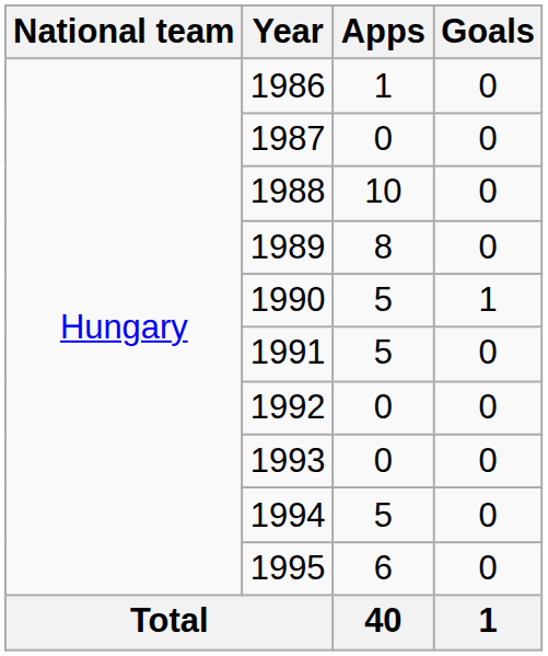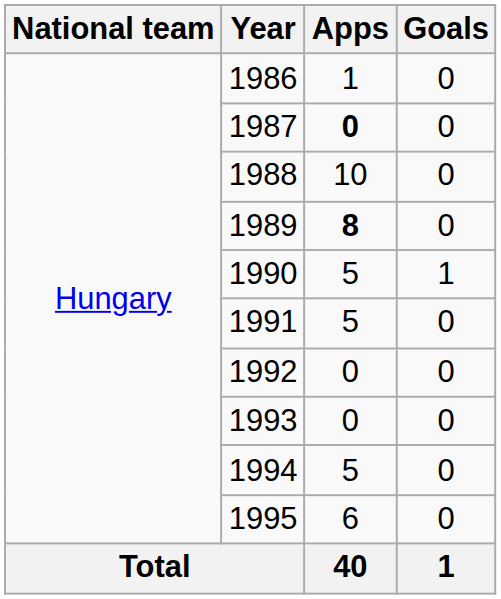1987 | Apps: normal -> bold
1989 | Apps: normal -> bold
